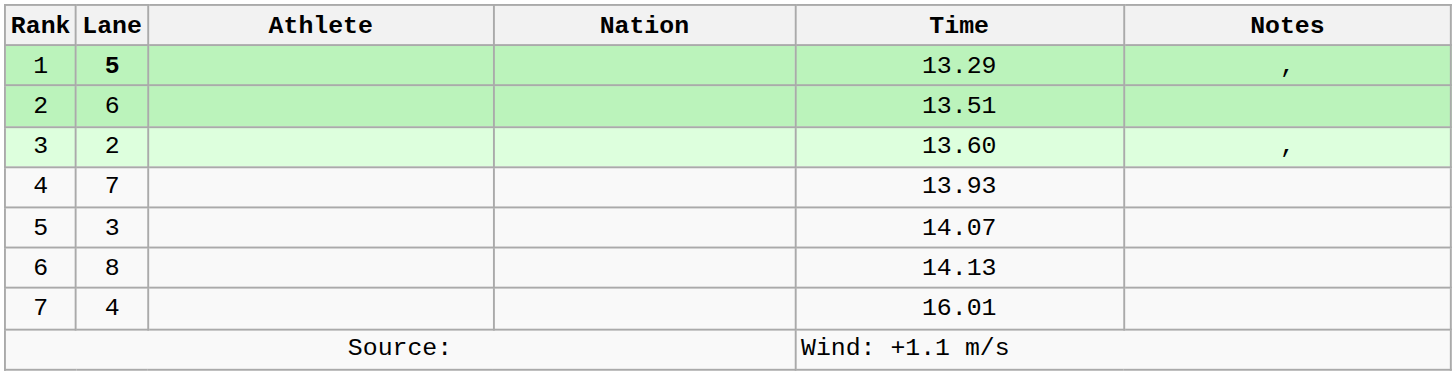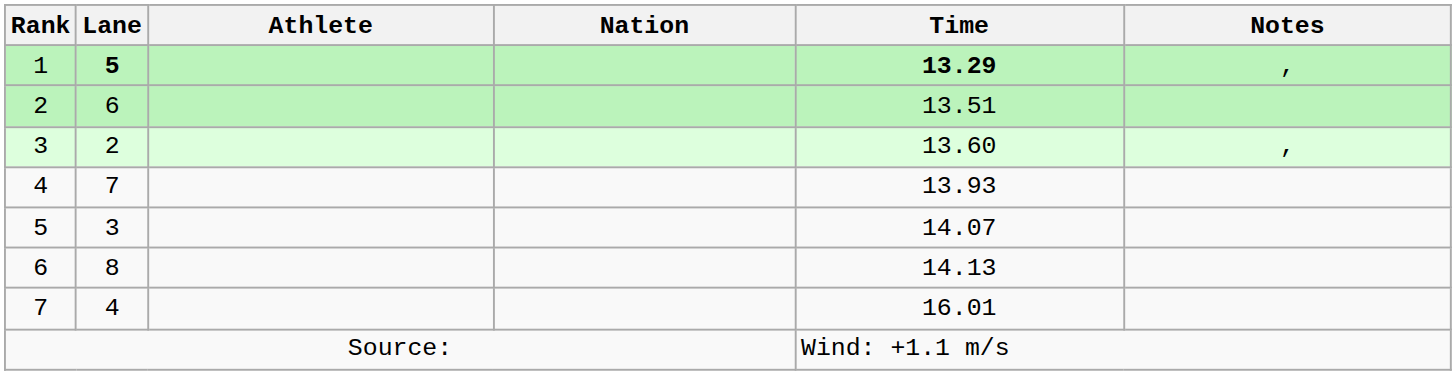1 | Time: normal -> bold
